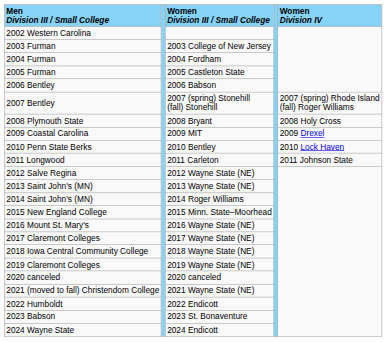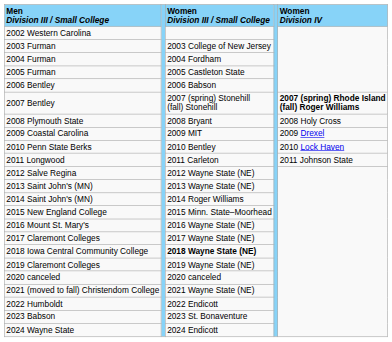2007 Bentley | column 5: normal -> bold
2018 Iowa Central Community College | column 3: normal -> bold
